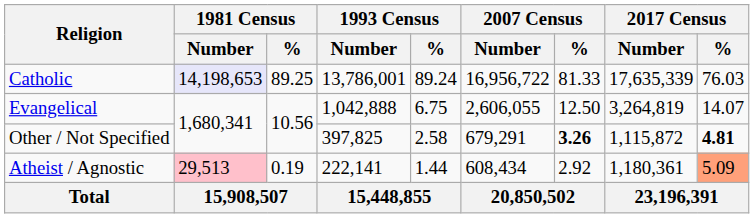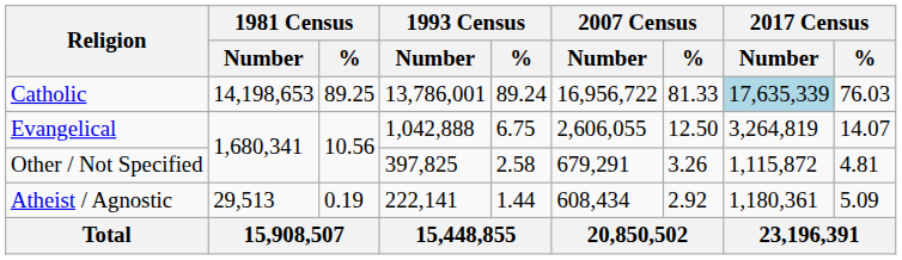Catholic | 1981 Census / Number: lavender background -> no background
Catholic | 2017 Census / Number: no background -> lightblue background
Other / Not Specified | 2007 Census / %: bold -> normal
Other / Not Specified | 2017 Census / %: bold -> normal
Atheist / Agnostic | 1981 Census / Number: pink background -> no background
Atheist / Agnostic | 2017 Census / %: lightsalmon background -> no background
